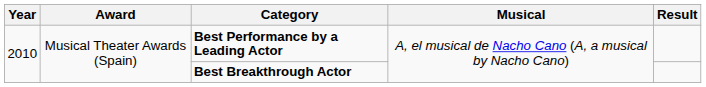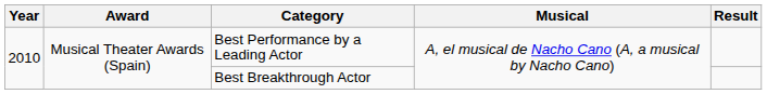Best Performance by a Leading Actor | Category: bold -> normal
Best Breakthrough Actor | Category: bold -> normal
